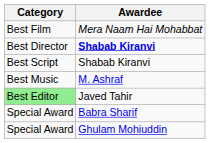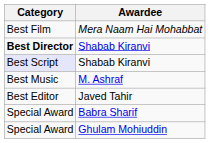row 3 | Category: normal -> bold
row 3 | Awardee: bold -> normal
row 4 | Category: no background -> lavender background
row 6 | Category: lightgreen background -> no background
